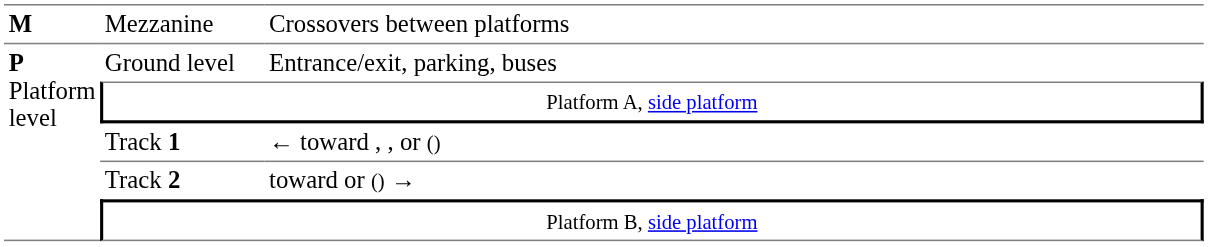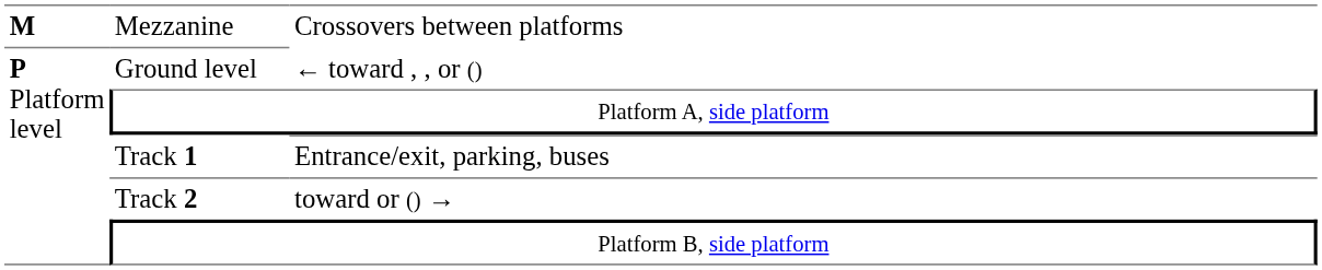Ground level | column 3: Entrance/exit, parking, buses -> ← toward , , or ()
Track 1 | column 3: ← toward , , or () -> Entrance/exit, parking, buses
